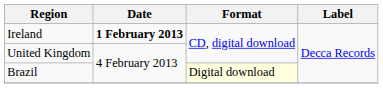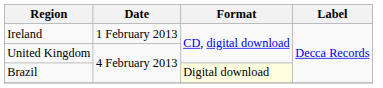Ireland | Date: bold -> normal
